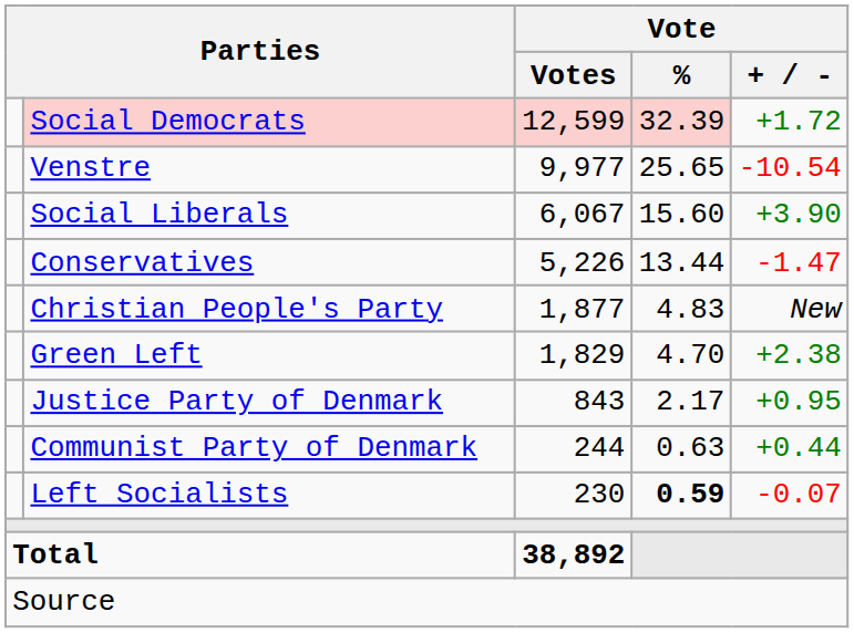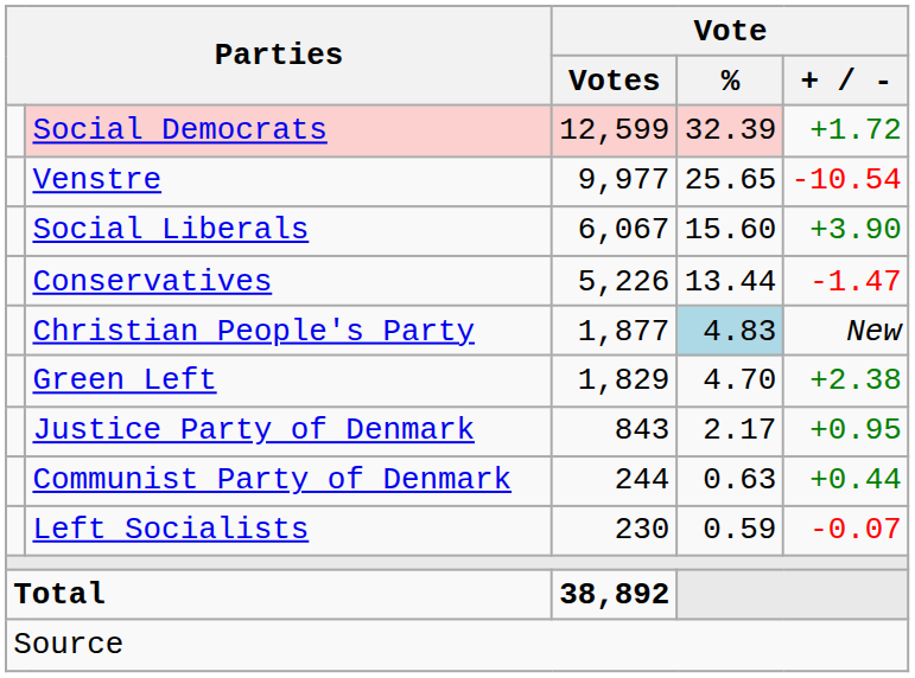Christian People's Party | Vote / %: no background -> lightblue background
Left Socialists | Vote / %: bold -> normal
